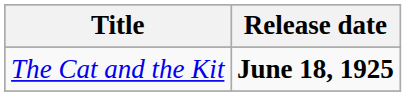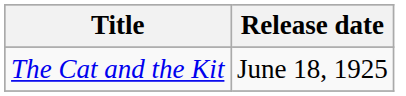The Cat and the Kit | Release date: bold -> normal
